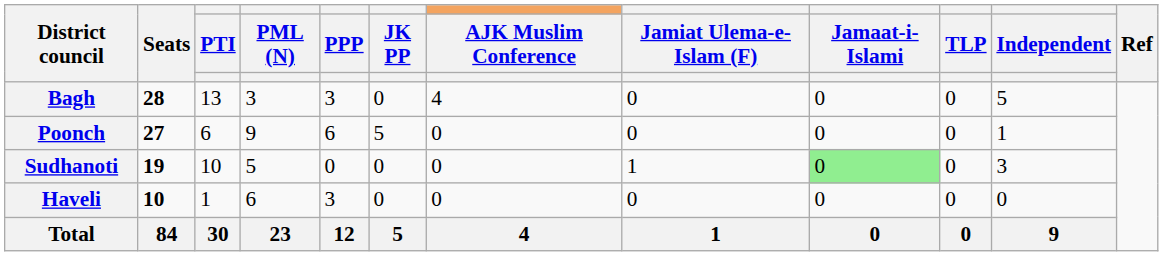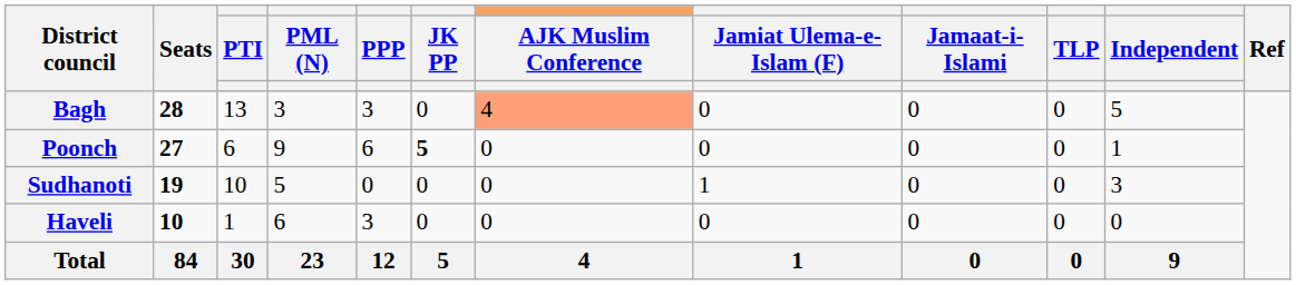Bagh | AJK Muslim Conference: no background -> lightsalmon background
Poonch | JK PP: normal -> bold
Sudhanoti | Jamaat-i-Islami: lightgreen background -> no background
